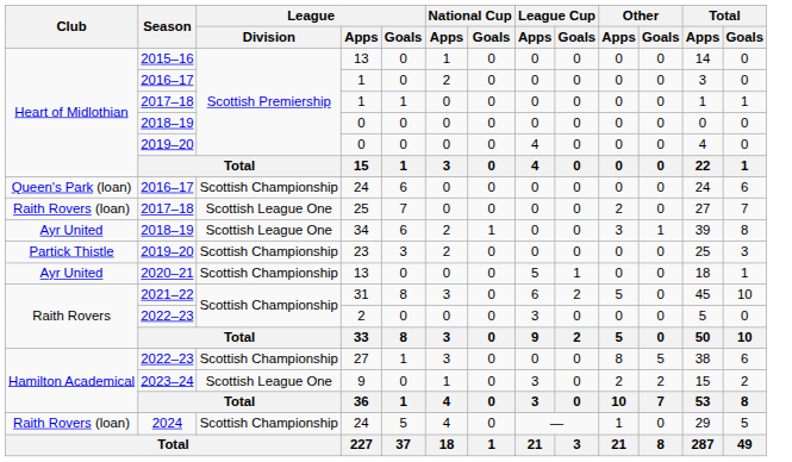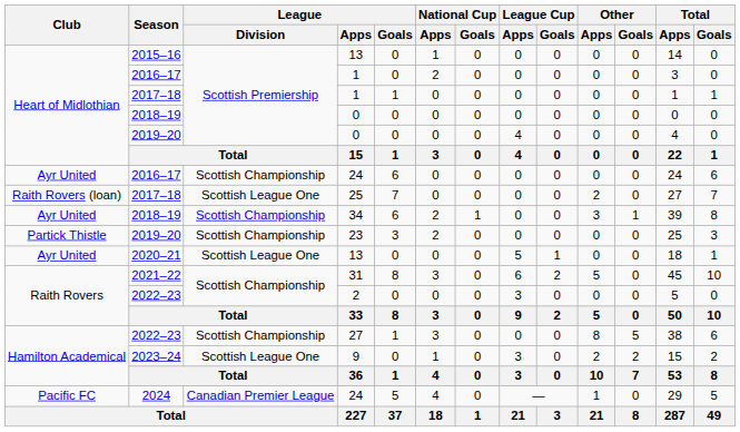2016–17 / 24 | Club: Queen's Park (loan) -> Ayr United
34 | League / Division: Scottish League One -> Scottish Championship
2020–21 / 13 | League / Division: Scottish Championship -> Scottish League One
2024 / 24 | Club: Raith Rovers (loan) -> Pacific FC
2024 / 24 | League / Division: Scottish Championship -> Canadian Premier League
